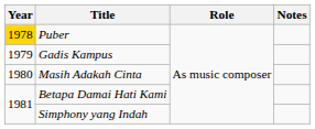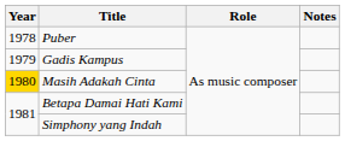Puber | Year: gold background -> no background
Masih Adakah Cinta | Year: no background -> gold background
